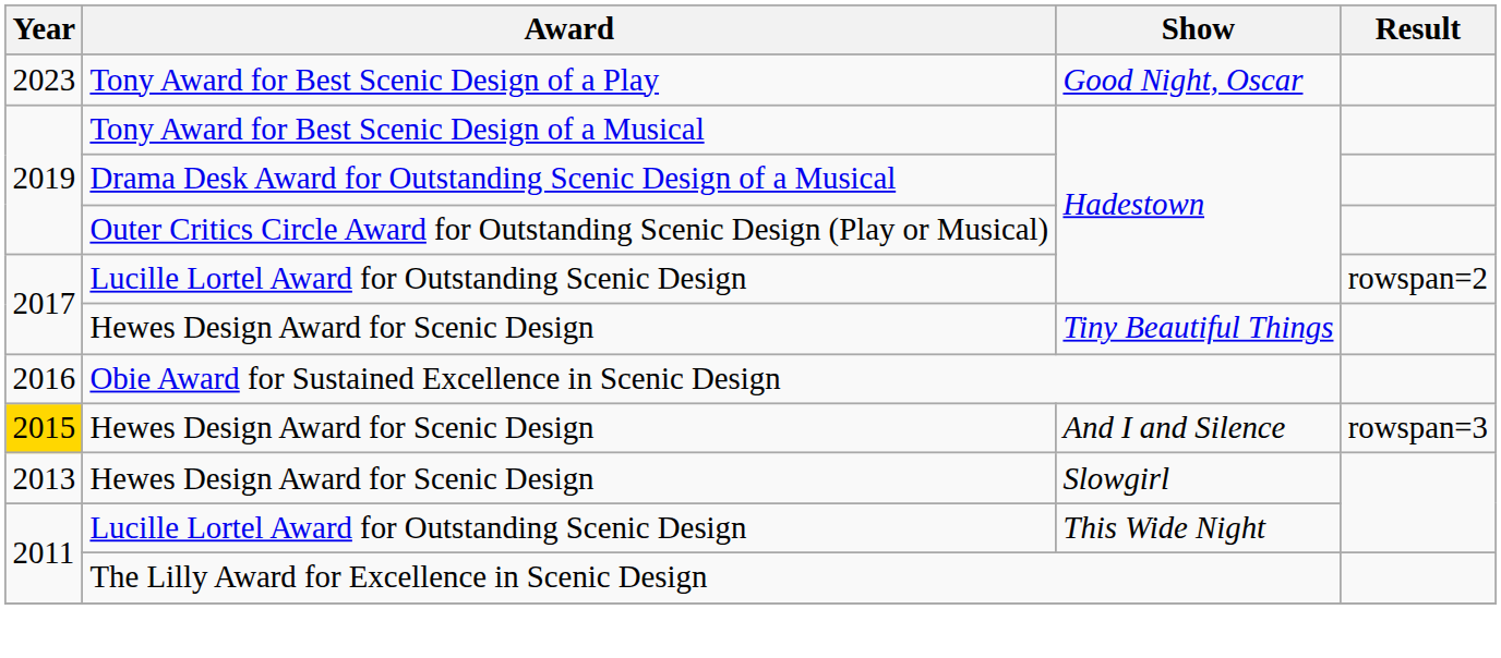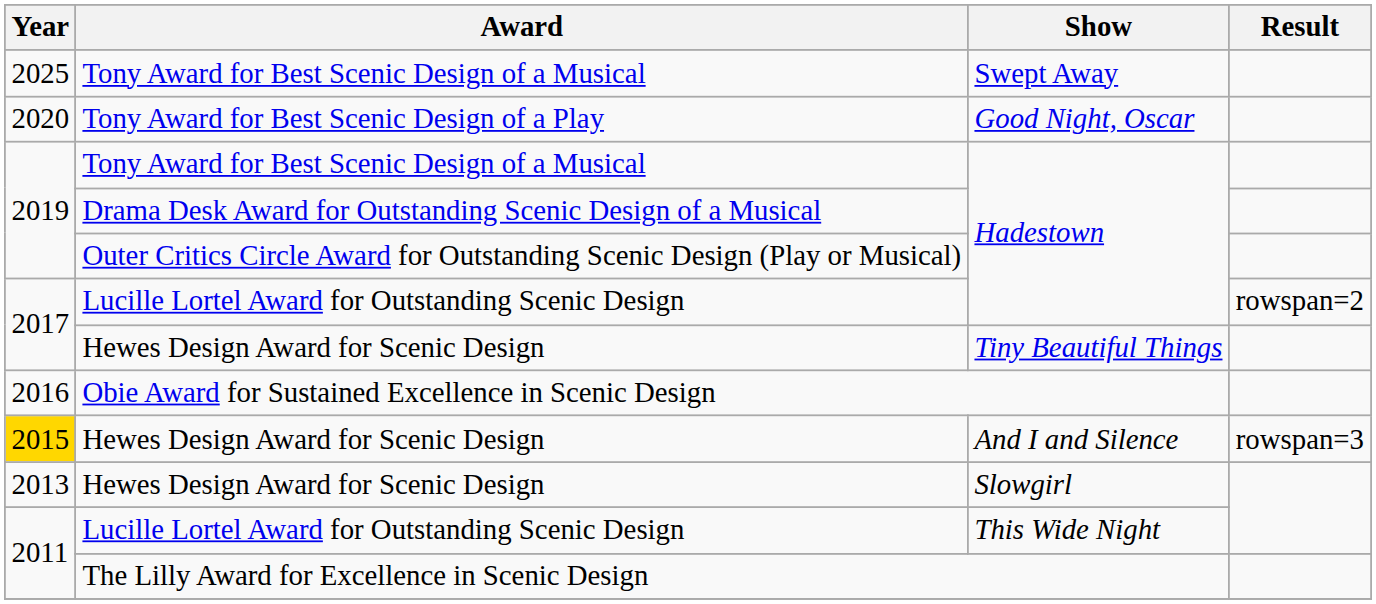+ row: 2025 | Tony Award for Best Scenic Design of a Musical | Swept Away
Good Night, Oscar | Year: 2023 -> 2020
